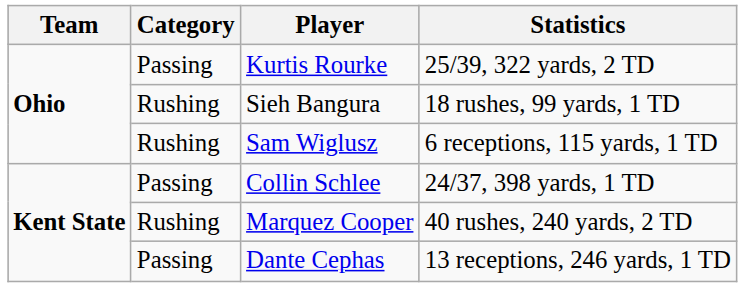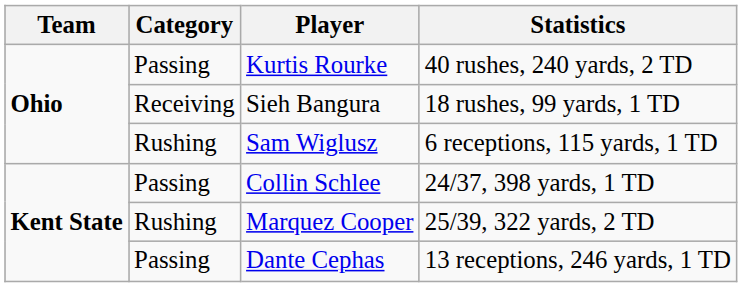Kurtis Rourke | Statistics: 25/39, 322 yards, 2 TD -> 40 rushes, 240 yards, 2 TD
Sieh Bangura | Category: Rushing -> Receiving
Marquez Cooper | Statistics: 40 rushes, 240 yards, 2 TD -> 25/39, 322 yards, 2 TD
